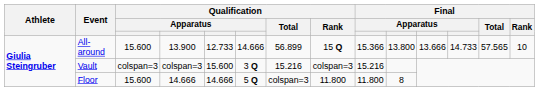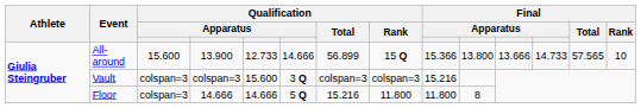Vault | Qualification / Total: 15.216 -> colspan=3
Floor | column 3: 15.600 -> colspan=3
Floor | Qualification / Total: colspan=3 -> 15.216
